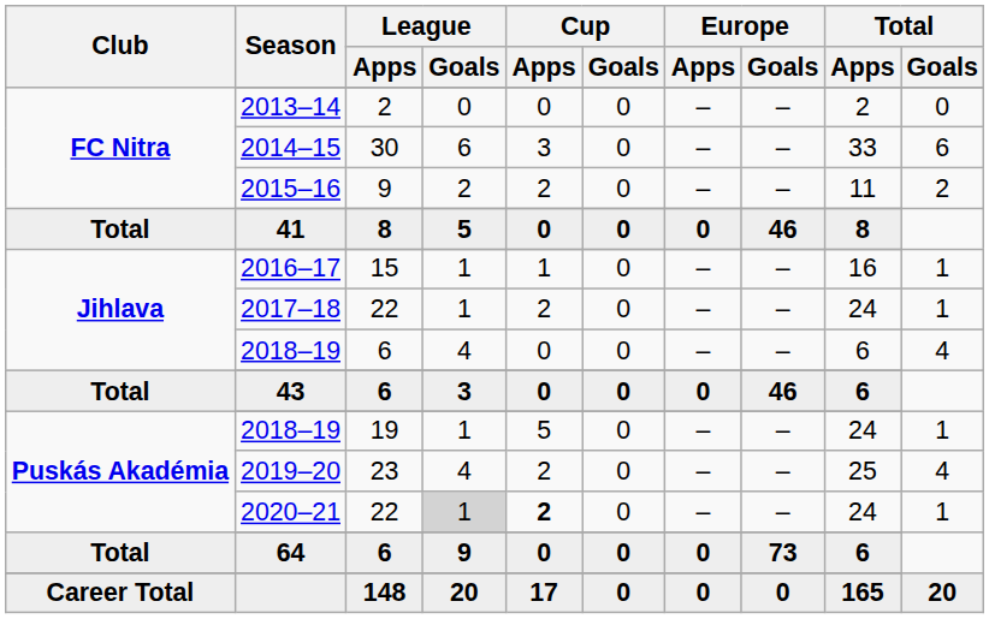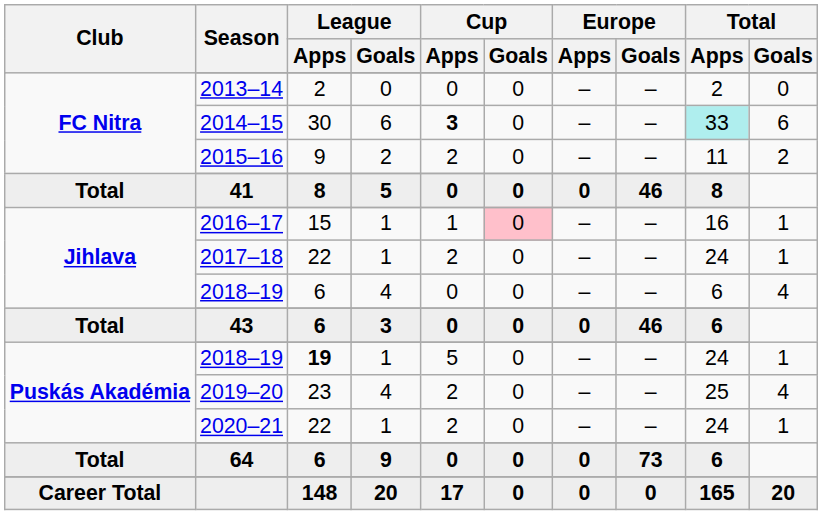2014–15 | Cup / Apps: normal -> bold
2014–15 | Total / Apps: no background -> paleturquoise background
2016–17 | Cup / Goals: no background -> pink background
Puskás Akadémia / 2018–19 | League / Apps: normal -> bold
2020–21 | League / Goals: lightgrey background -> no background
2020–21 | Cup / Apps: bold -> normal
